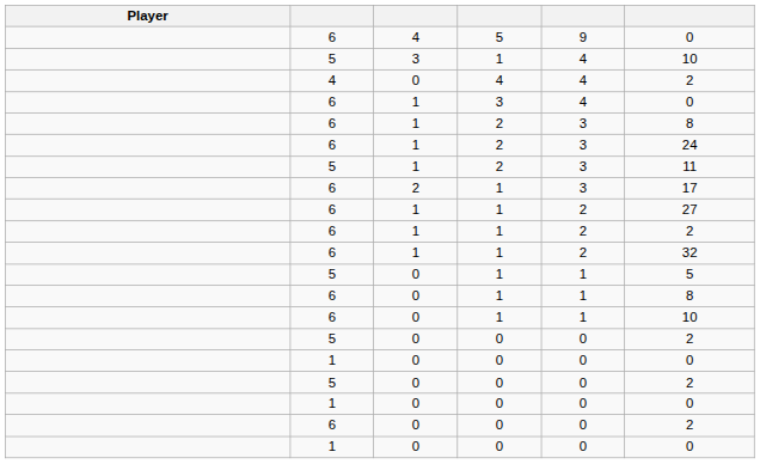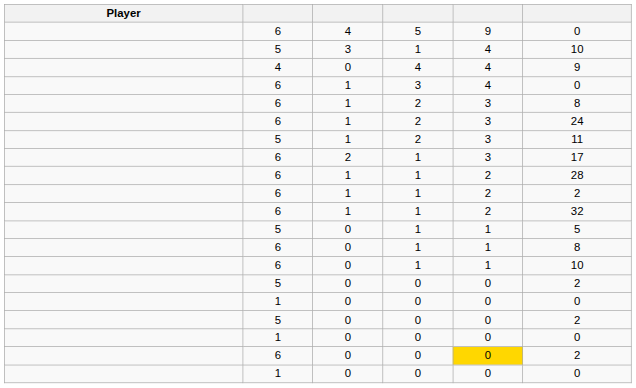row 4 | column 6: 2 -> 9
row 10 | column 6: 27 -> 28
row 20 | column 5: no background -> gold background
